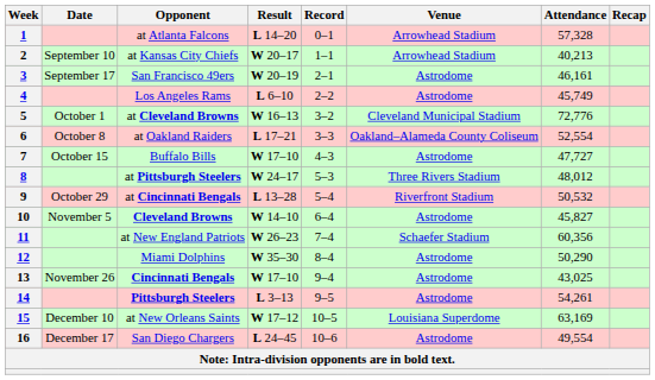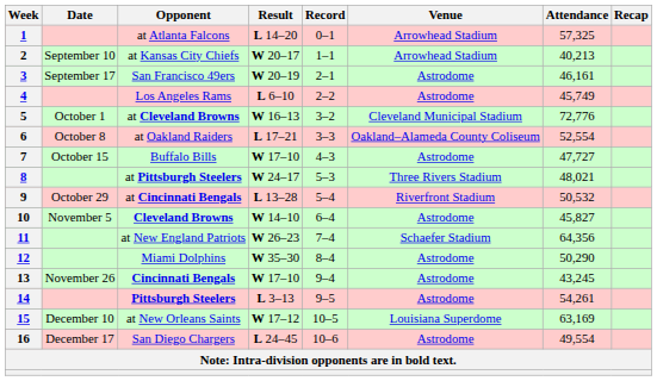1 | Attendance: 57,328 -> 57,325
8 | Attendance: 48,012 -> 48,021
11 | Attendance: 60,356 -> 64,356
13 | Attendance: 43,025 -> 43,245
